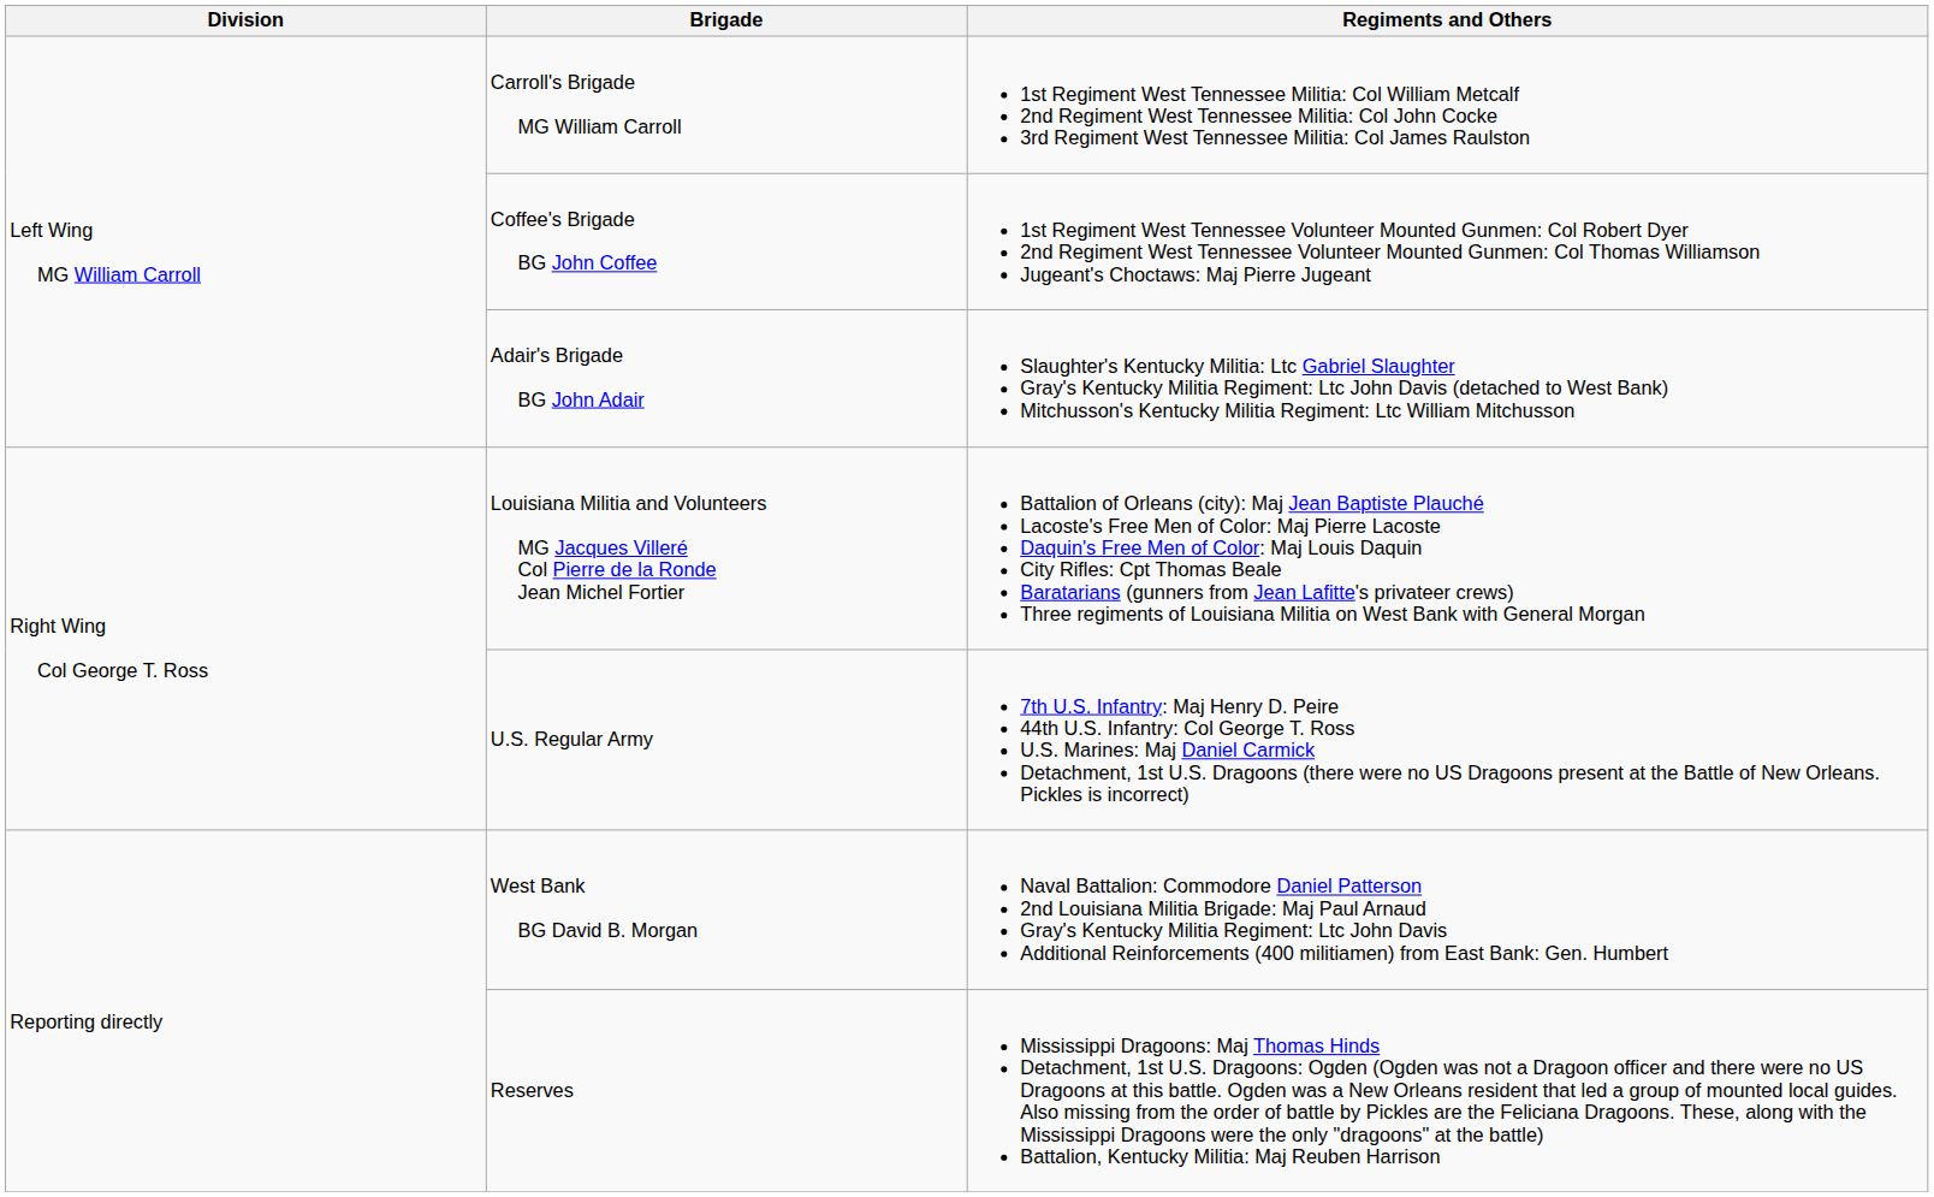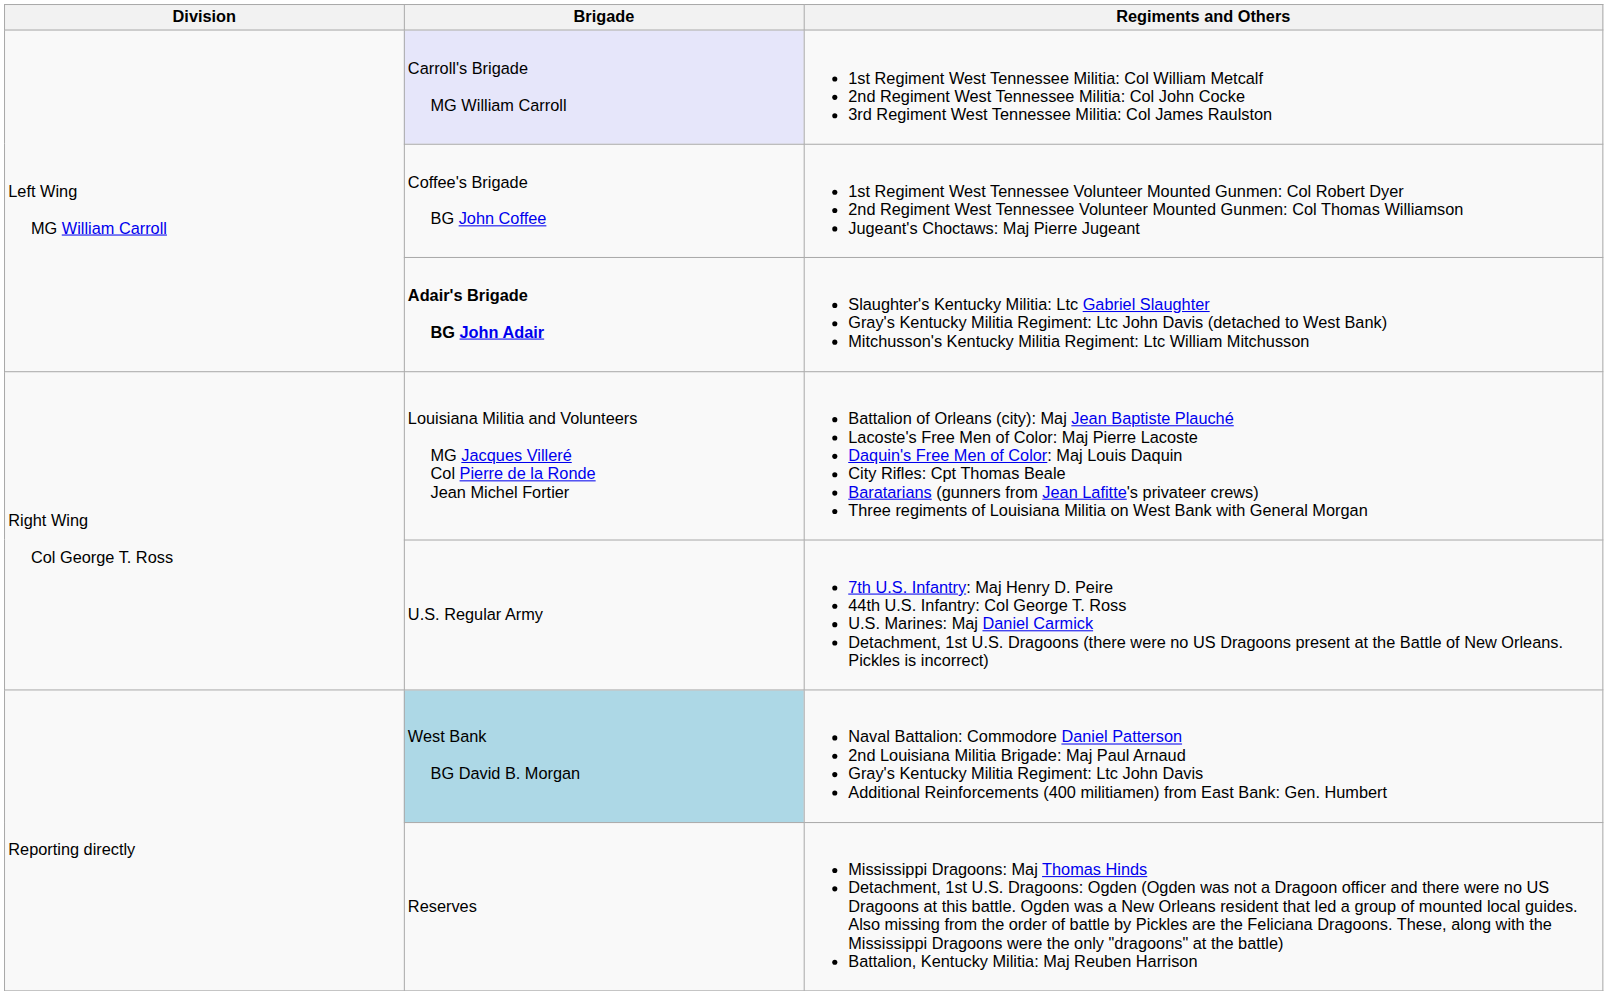Carroll's Brigade MG William Carroll | Brigade: no background -> lavender background
Adair's Brigade BG John Adair | Brigade: normal -> bold
West Bank BG David B. Morgan | Brigade: no background -> lightblue background
